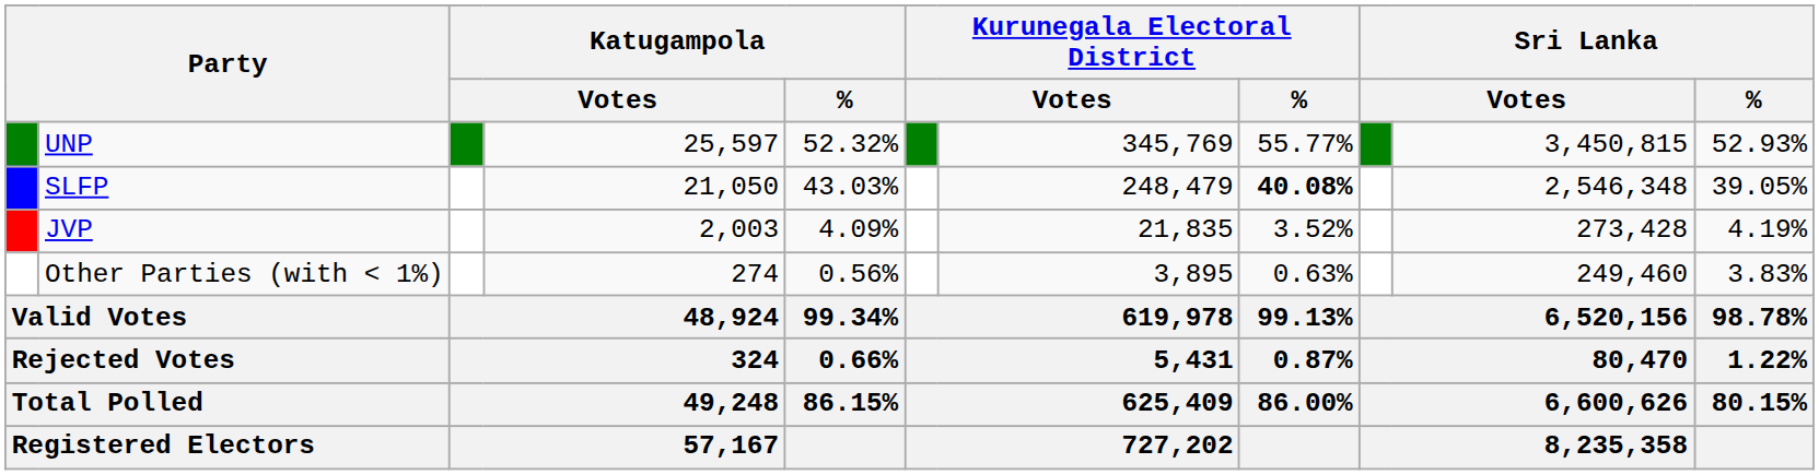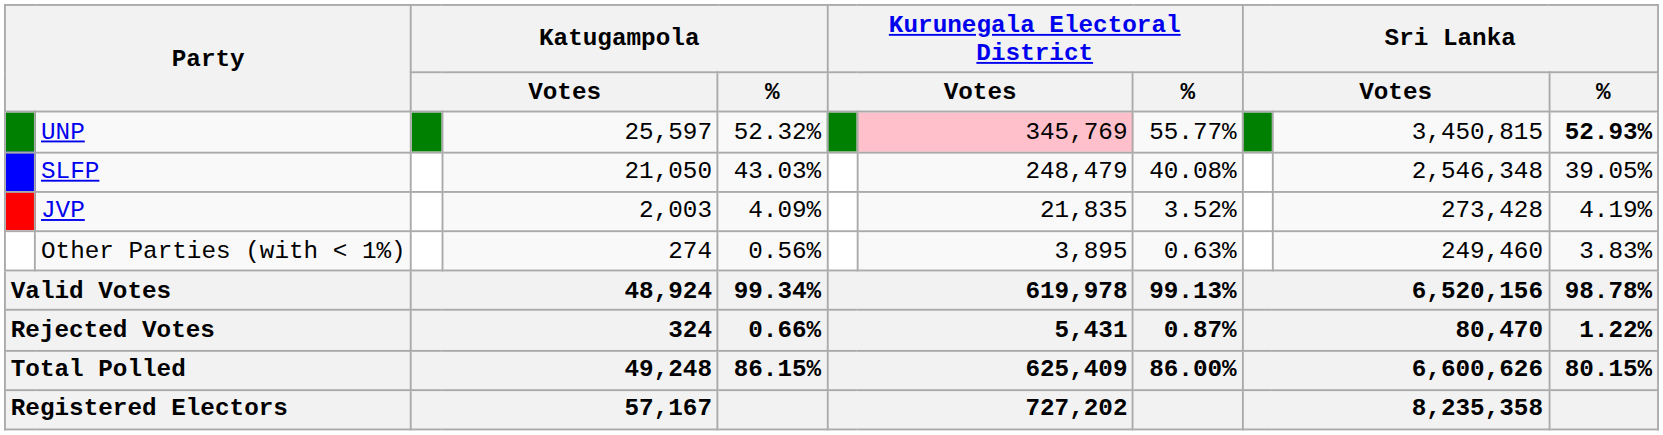UNP | column 7: no background -> pink background
UNP | Sri Lanka / %: normal -> bold
SLFP | Kurunegala Electoral District / %: bold -> normal
